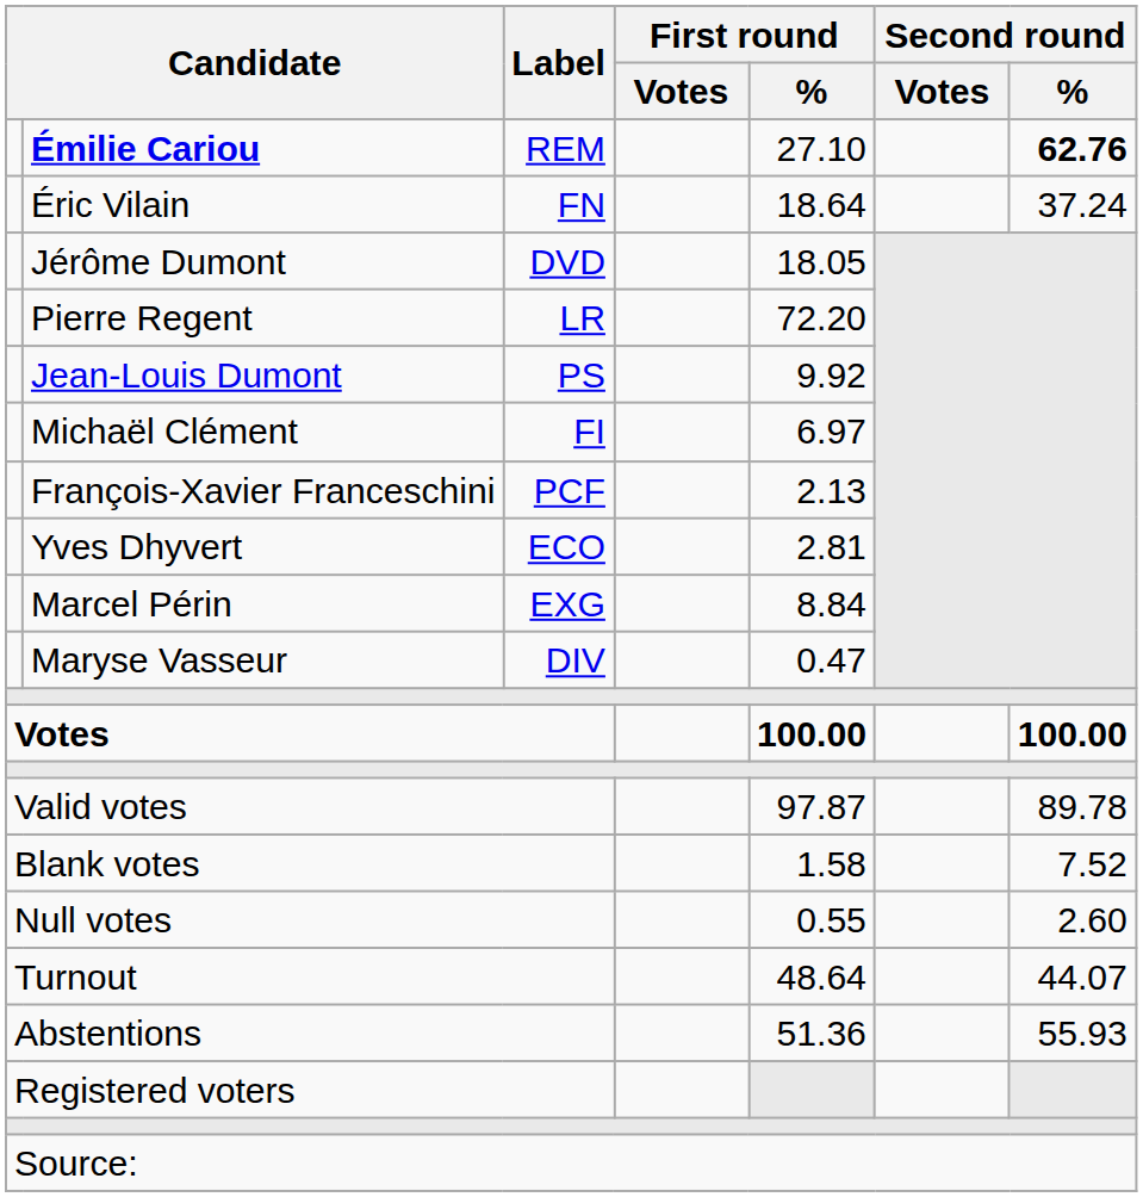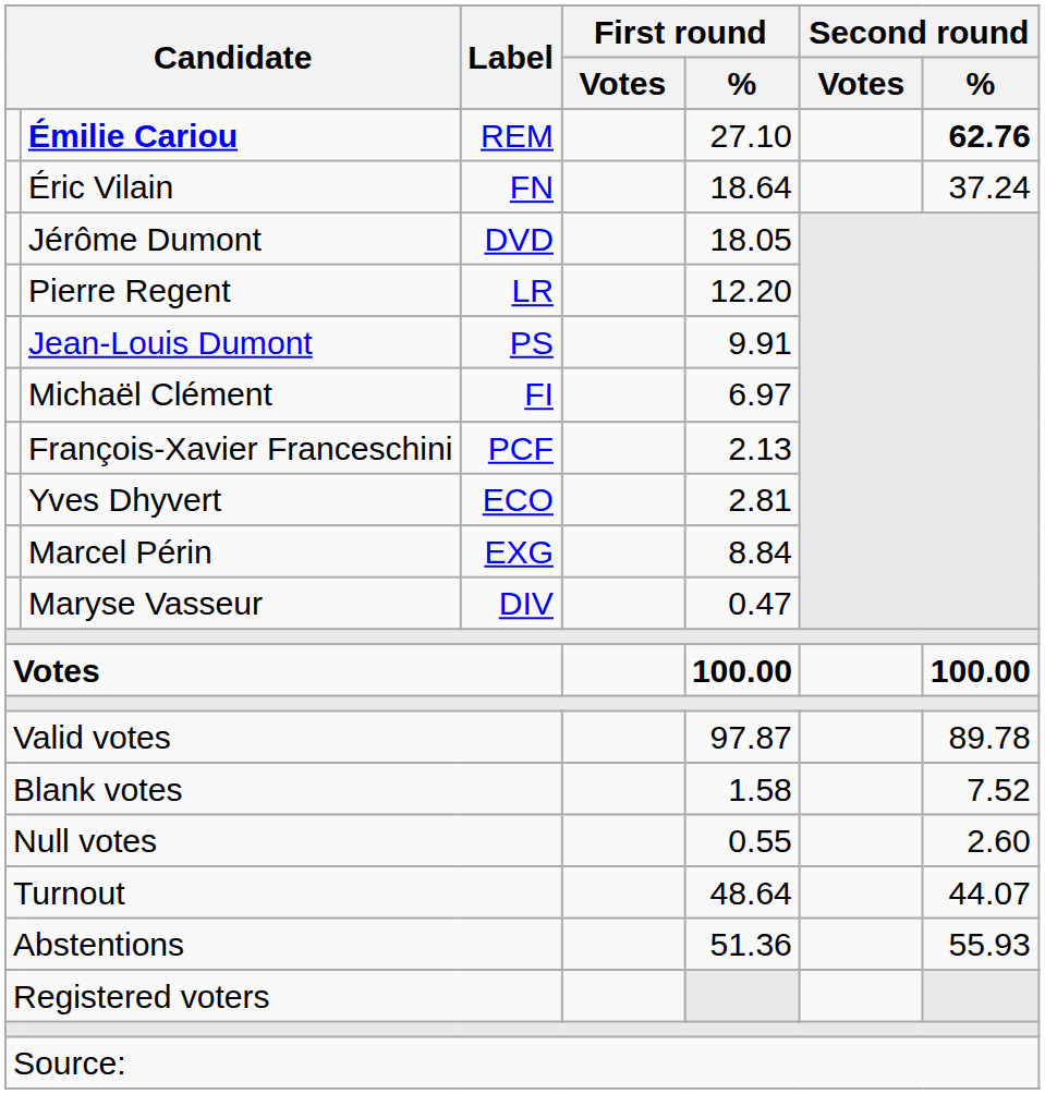Pierre Regent | First round / %: 72.20 -> 12.20
Jean-Louis Dumont | First round / %: 9.92 -> 9.91
